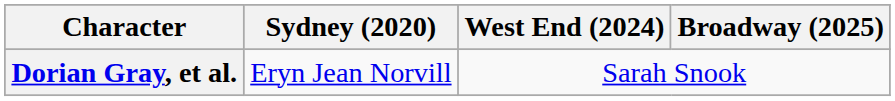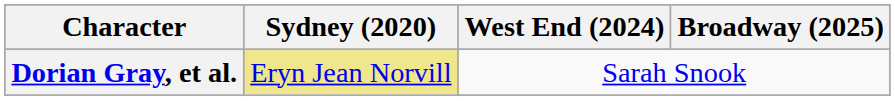Dorian Gray, et al. | Sydney (2020): no background -> khaki background
